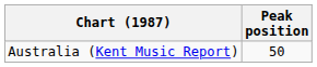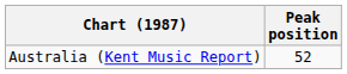Australia (Kent Music Report) | Peak position: 50 -> 52
